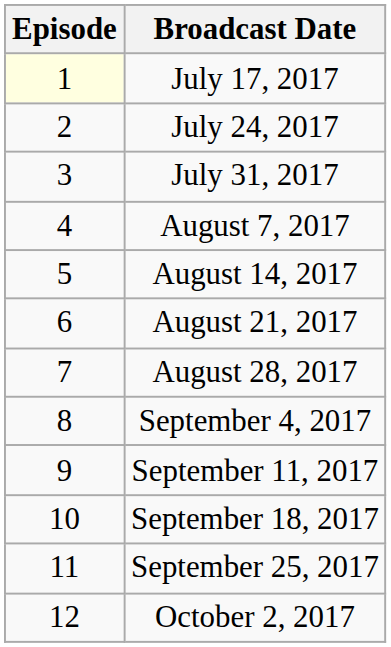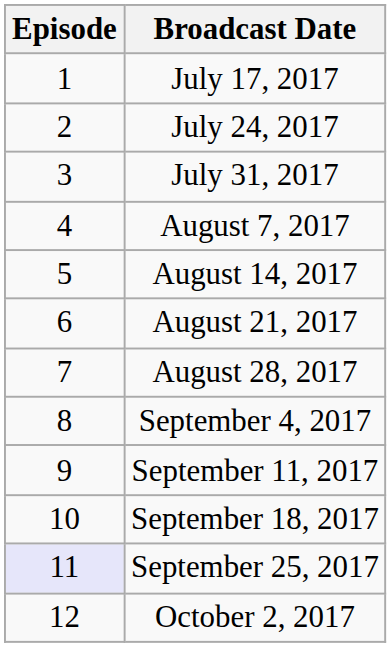July 17, 2017 | Episode: lightyellow background -> no background
September 25, 2017 | Episode: no background -> lavender background
